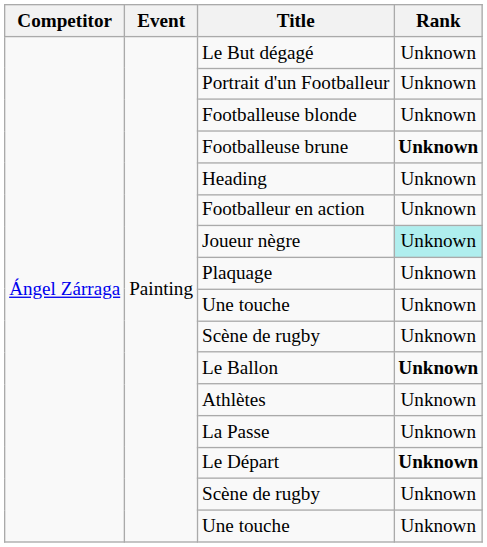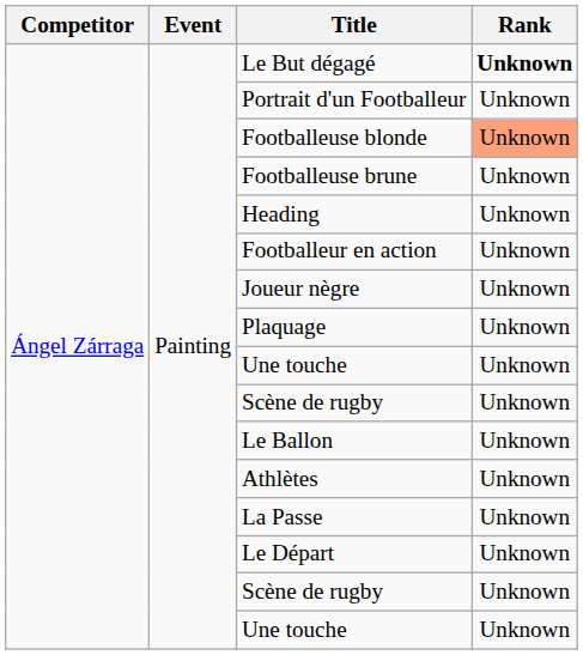Le But dégagé | Rank: normal -> bold
Footballeuse blonde | Rank: no background -> lightsalmon background
Footballeuse brune | Rank: bold -> normal
Joueur nègre | Rank: paleturquoise background -> no background
Le Ballon | Rank: bold -> normal
Le Départ | Rank: bold -> normal
